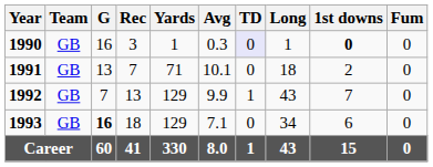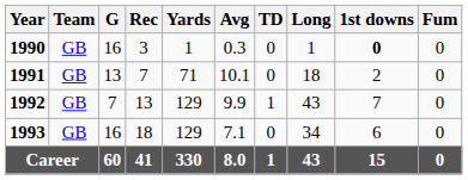1990 | TD: lavender background -> no background
1993 | G: bold -> normal
